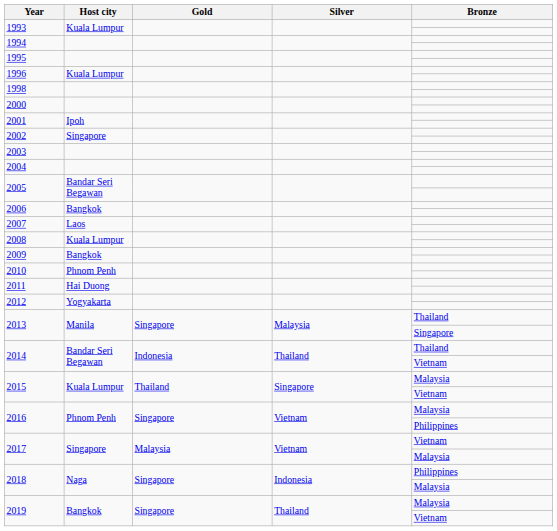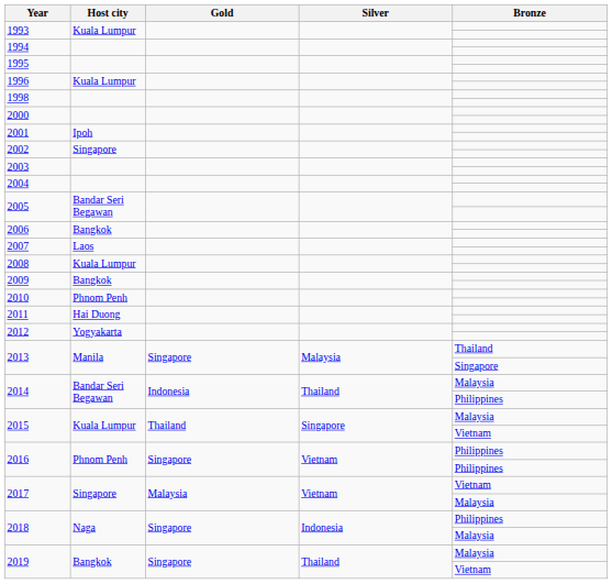row 40 | Bronze: Thailand -> Malaysia
row 41 | Bronze: Vietnam -> Philippines
row 44 | Bronze: Malaysia -> Philippines
